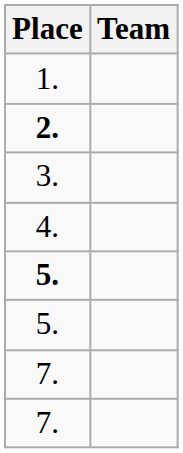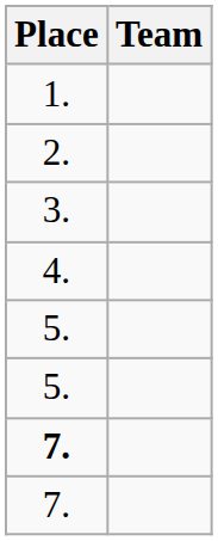row 3 | Place: bold -> normal
row 6 | Place: bold -> normal
row 8 | Place: normal -> bold
